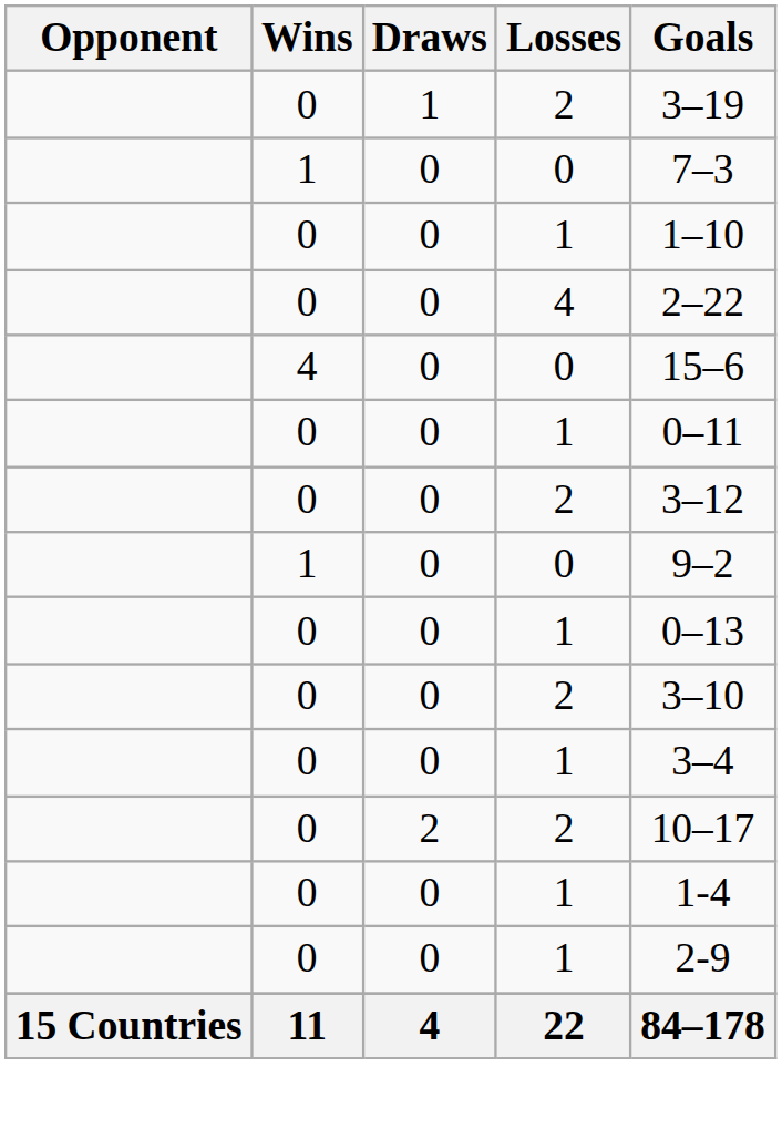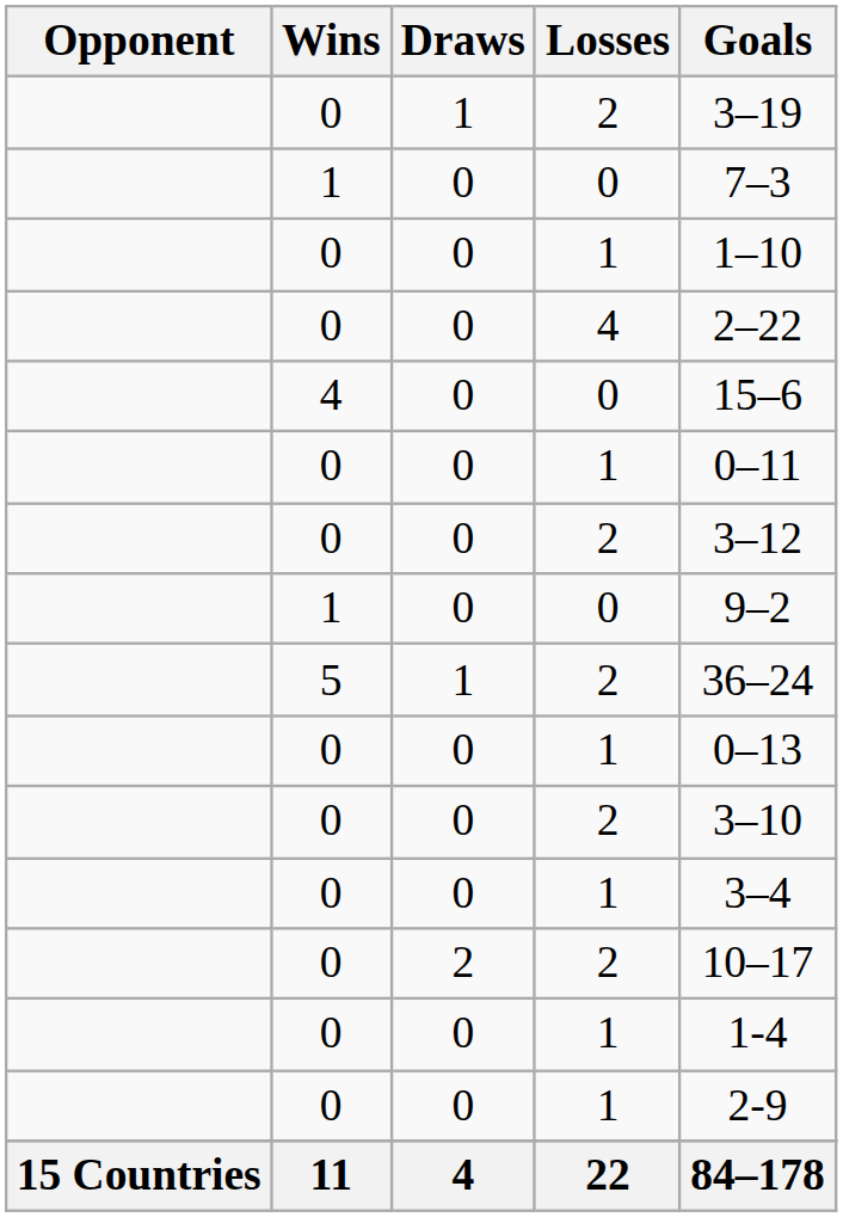+ row: 5 | 1 | 2 | 36–24
